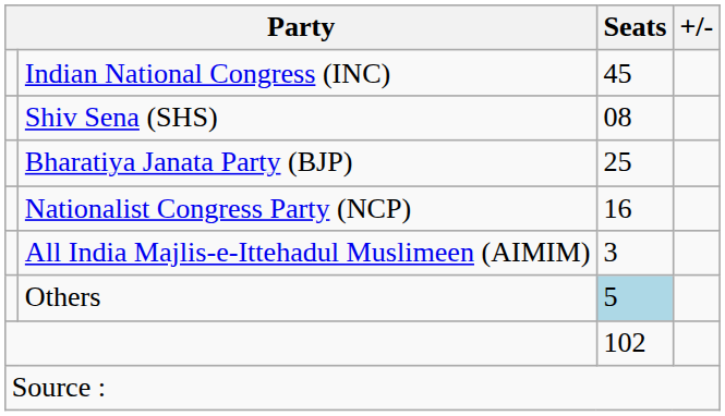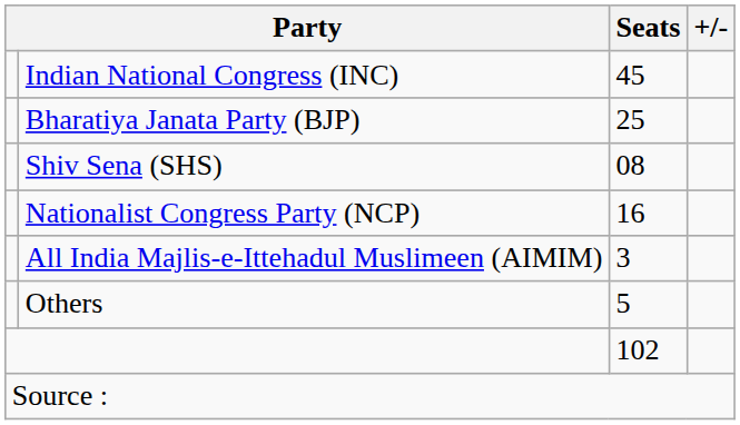rows swapped: Bharatiya Janata Party (BJP) <-> Shiv Sena (SHS)
Others | Seats: lightblue background -> no background
